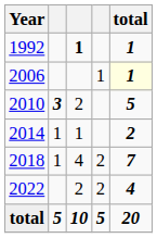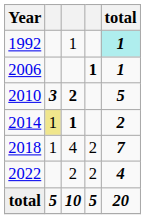1992 | column 3: bold -> normal
1992 | total: no background -> paleturquoise background
2006 | column 4: normal -> bold
2006 | total: lightyellow background -> no background
2010 | column 3: normal -> bold
2014 | column 2: no background -> khaki background
2014 | column 3: normal -> bold
